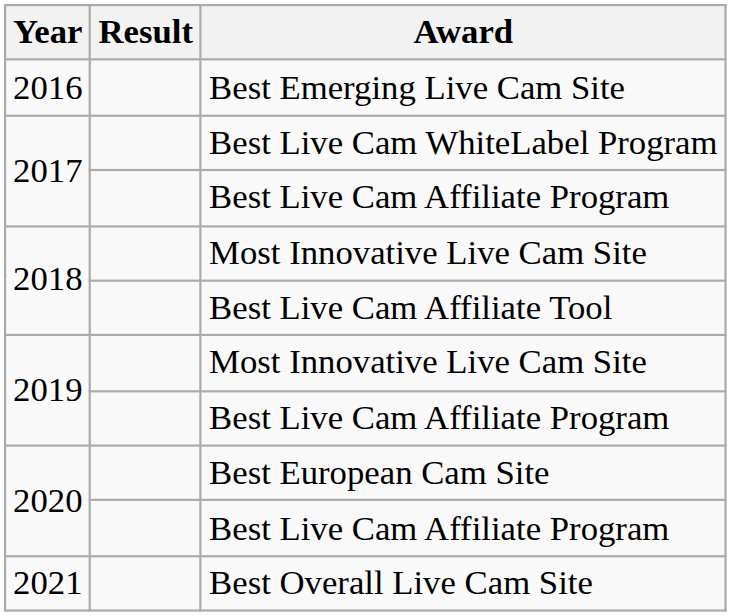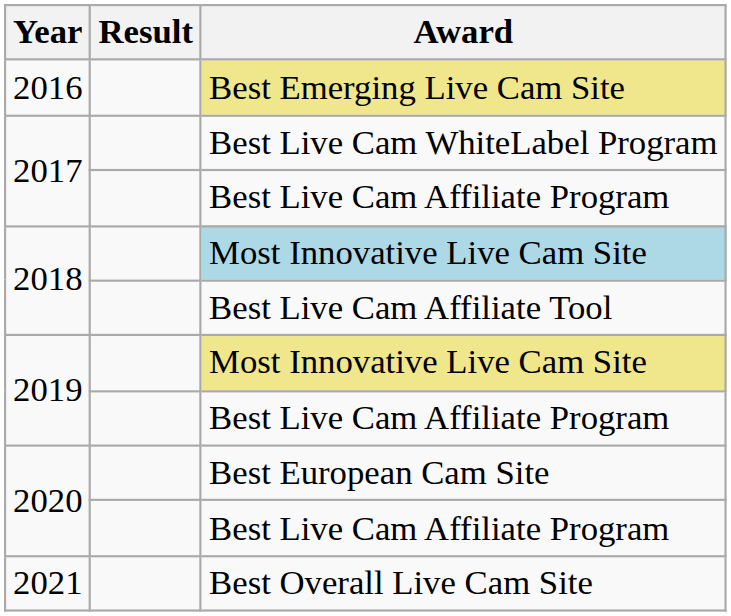Best Emerging Live Cam Site | Award: no background -> khaki background
2018 / Most Innovative Live Cam Site | Award: no background -> lightblue background
2019 / Most Innovative Live Cam Site | Award: no background -> khaki background
